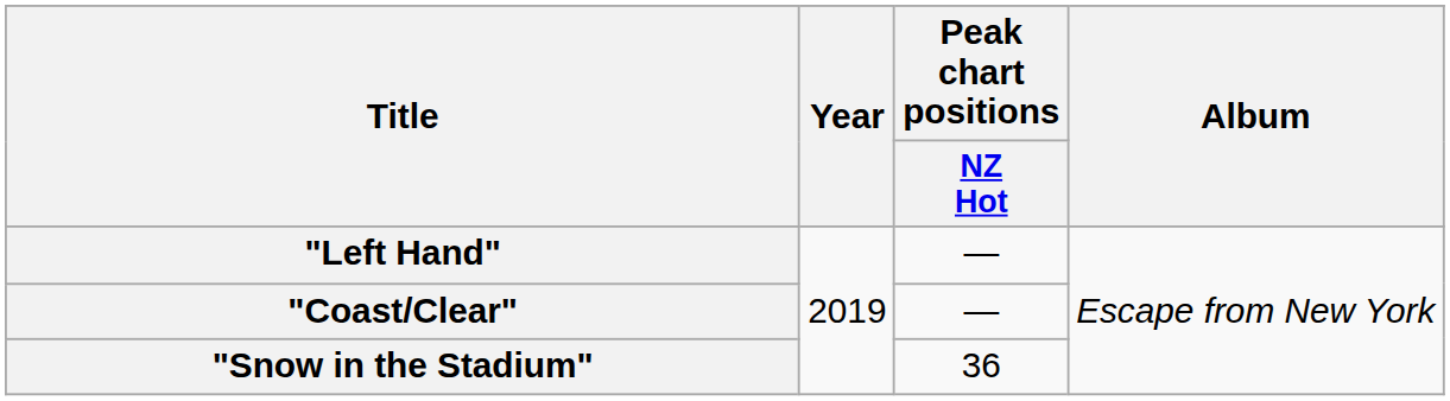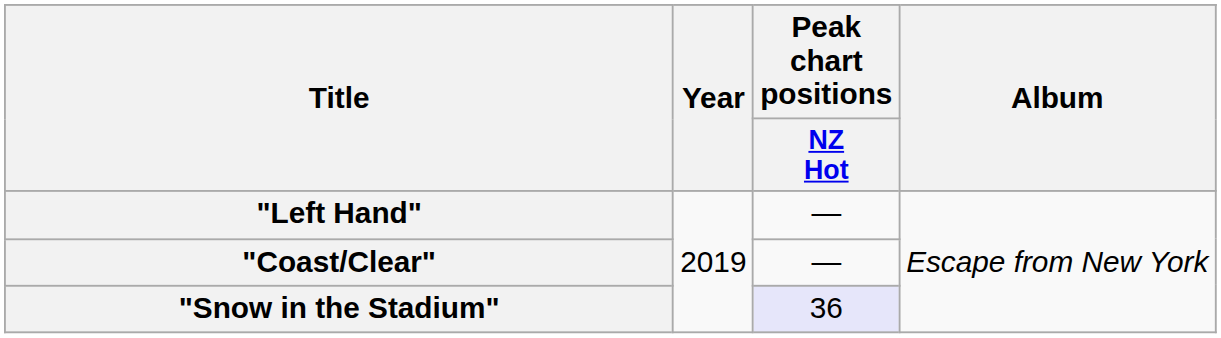"Snow in the Stadium" | Peak chart positions / NZ Hot: no background -> lavender background
